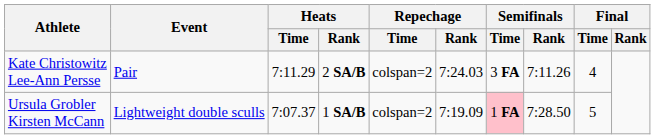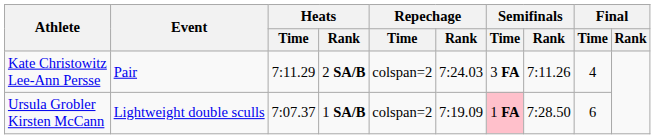Ursula Grobler Kirsten McCann | Final / Time: 5 -> 6
